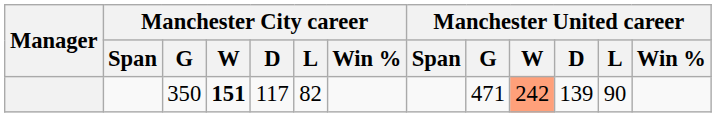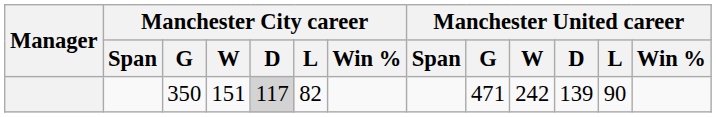row 3 | Manchester City career / W: bold -> normal
row 3 | Manchester City career / D: no background -> lightgrey background
row 3 | Manchester United career / W: lightsalmon background -> no background
